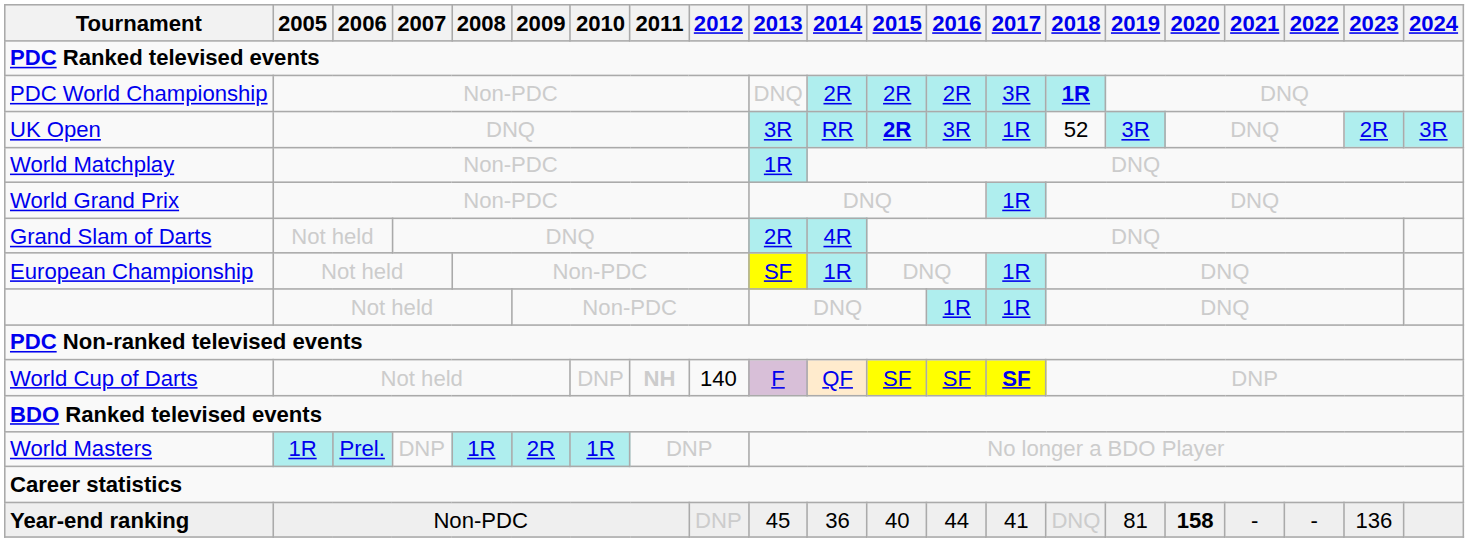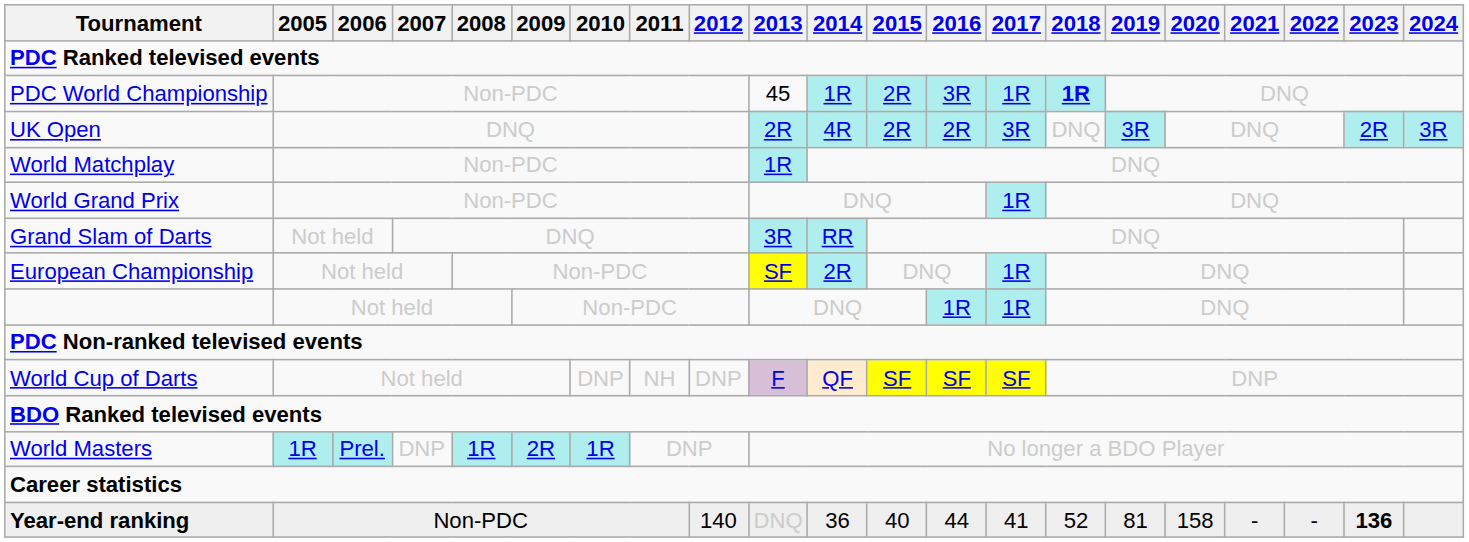PDC World Championship | 2013: DNQ -> 45
PDC World Championship | 2014: 2R -> 1R
PDC World Championship | 2016: 2R -> 3R
PDC World Championship | 2017: 3R -> 1R
UK Open | 2013: 3R -> 2R
UK Open | 2014: RR -> 4R
UK Open | 2015: bold -> normal
UK Open | 2016: 3R -> 2R
UK Open | 2017: 1R -> 3R
UK Open | 2018: 52 -> DNQ
Grand Slam of Darts | 2013: 2R -> 3R
Grand Slam of Darts | 2014: 4R -> RR
European Championship | 2014: 1R -> 2R
World Cup of Darts | 2011: bold -> normal
World Cup of Darts | 2012: 140 -> DNP
World Cup of Darts | 2017: bold -> normal
Year-end ranking | 2012: DNP -> 140
Year-end ranking | 2013: 45 -> DNQ
Year-end ranking | 2018: DNQ -> 52
Year-end ranking | 2020: bold -> normal
Year-end ranking | 2023: normal -> bold
